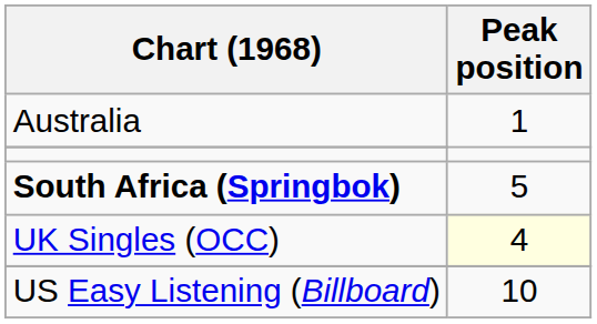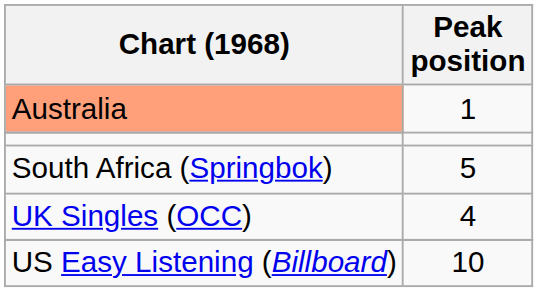row 2 | Chart (1968): no background -> lightsalmon background
row 4 | Chart (1968): bold -> normal
row 5 | Peak position: lightyellow background -> no background
